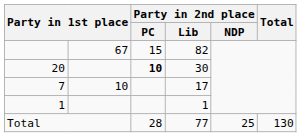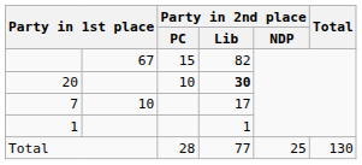20 | Party in 2nd place / PC: bold -> normal
20 | Party in 2nd place / Lib: normal -> bold
